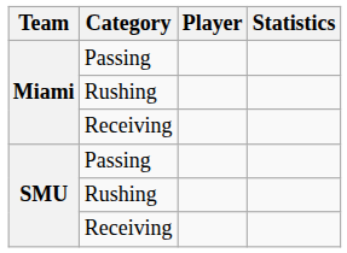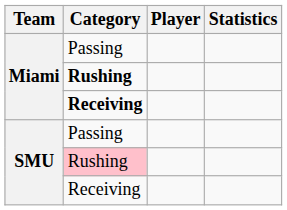Miami / Rushing | Category: normal -> bold
Miami / Receiving | Category: normal -> bold
SMU / Rushing | Category: no background -> pink background
